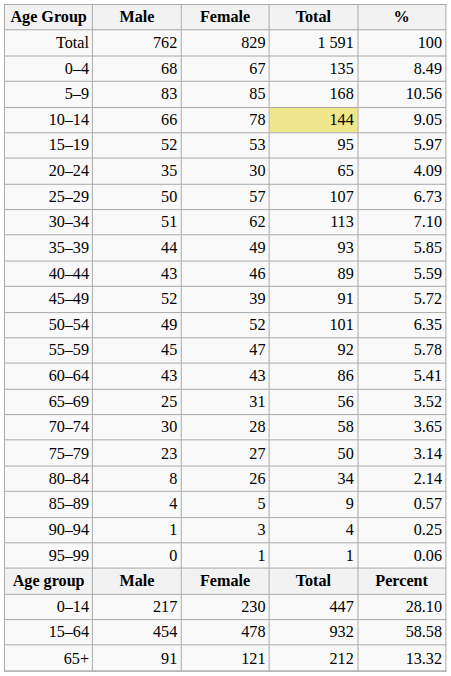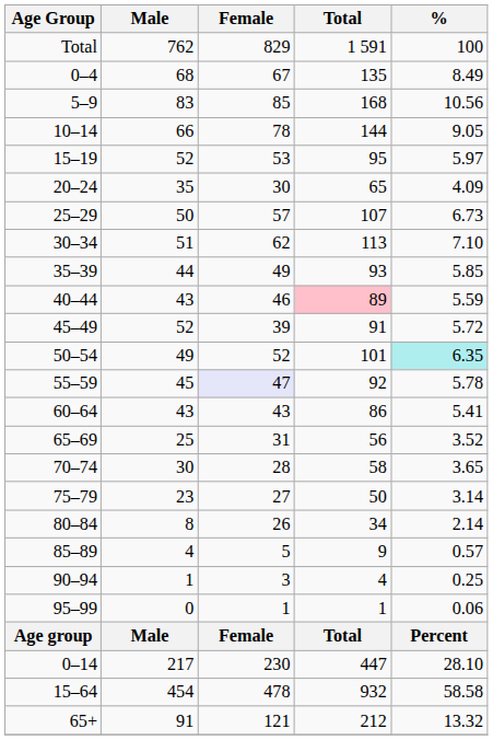10–14 | Total: khaki background -> no background
40–44 | Total: no background -> pink background
50–54 | %: no background -> paleturquoise background
55–59 | Female: no background -> lavender background
